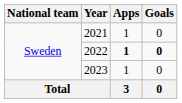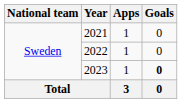2022 | Apps: bold -> normal
2022 | Goals: bold -> normal
2023 | Goals: normal -> bold
